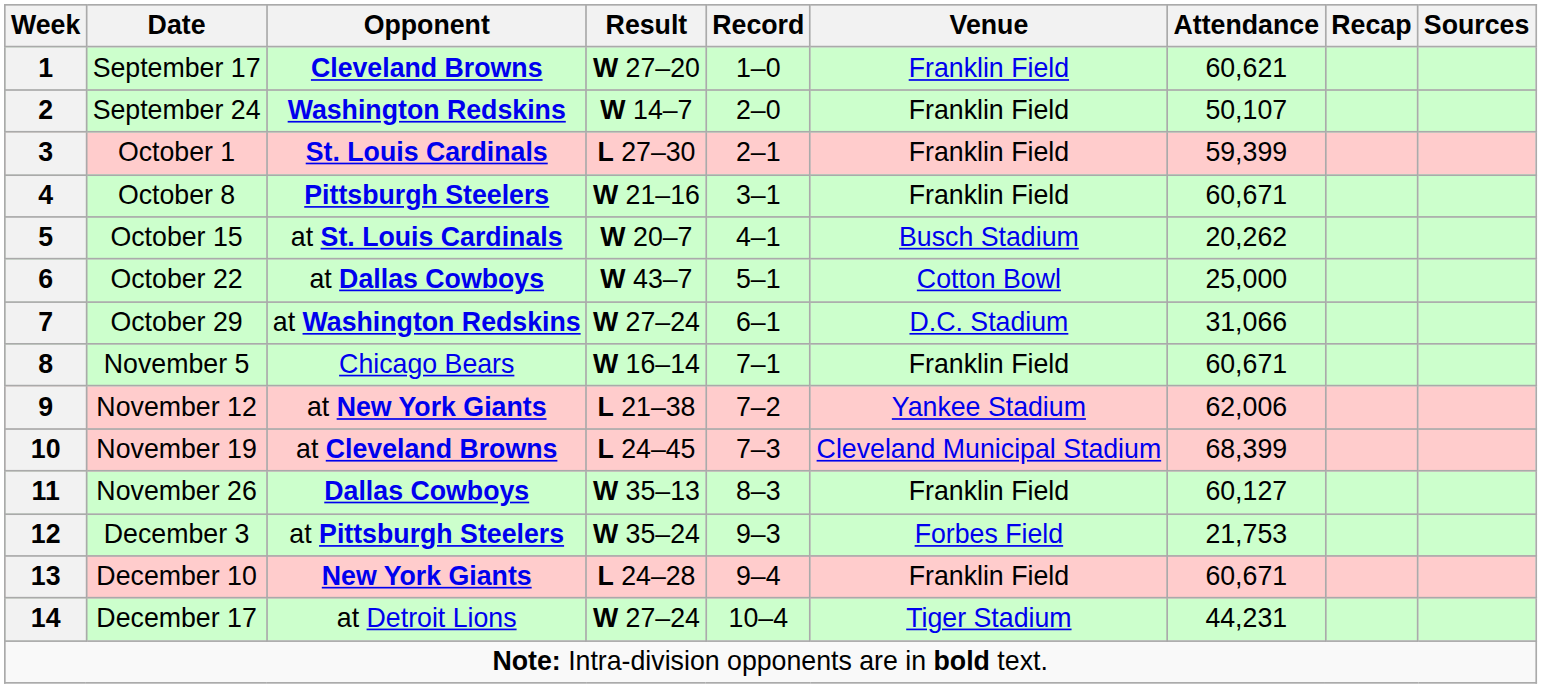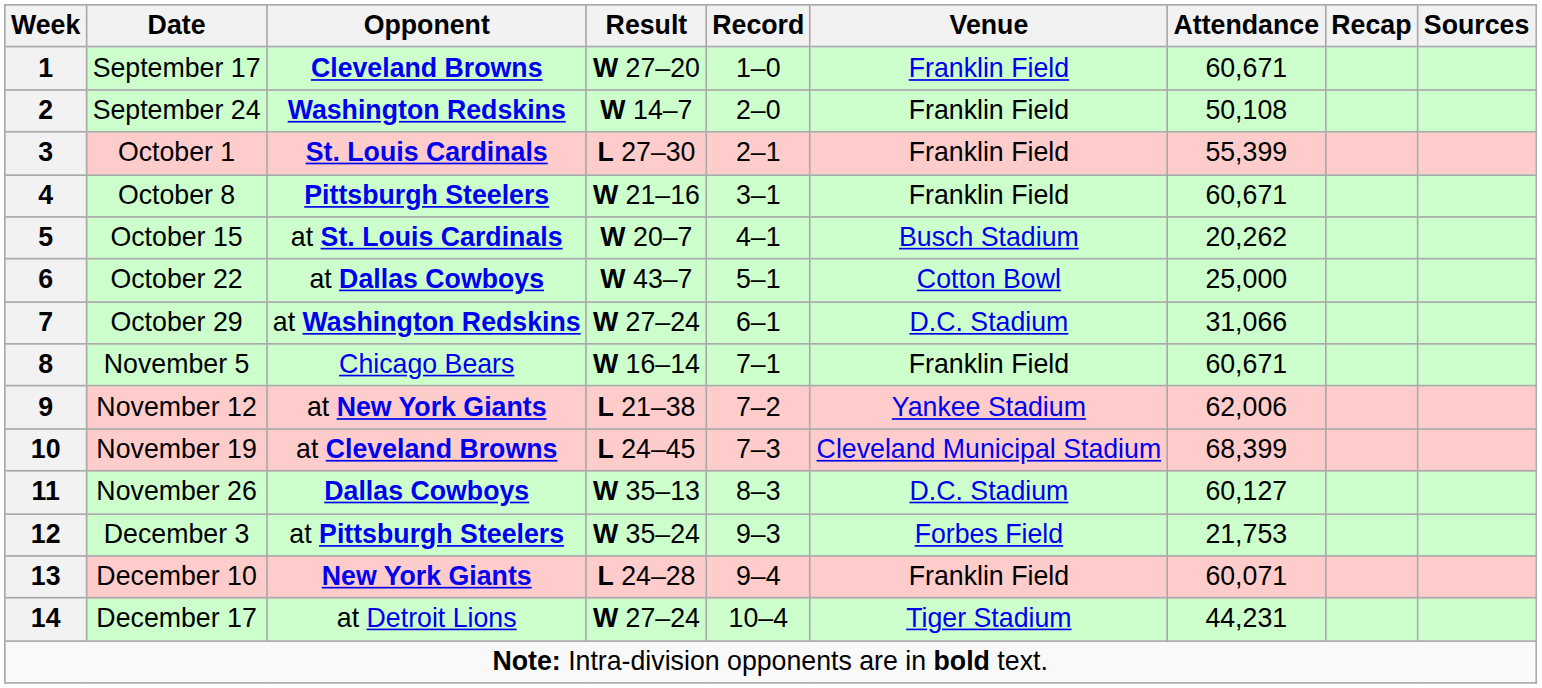1 | Attendance: 60,621 -> 60,671
2 | Attendance: 50,107 -> 50,108
3 | Attendance: 59,399 -> 55,399
11 | Venue: Franklin Field -> D.C. Stadium
13 | Attendance: 60,671 -> 60,071
